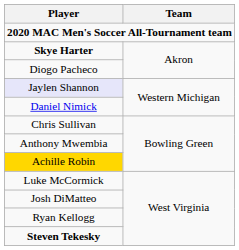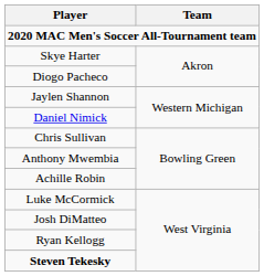Skye Harter | Player: bold -> normal
Jaylen Shannon | Player: lavender background -> no background
Achille Robin | Player: gold background -> no background
